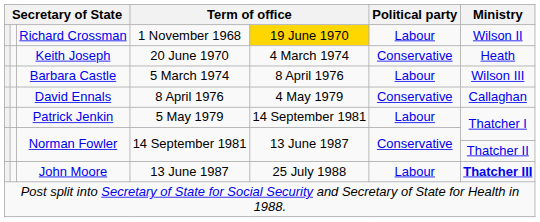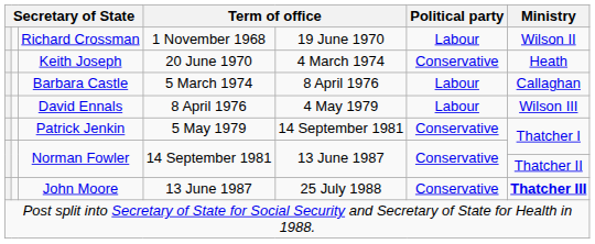Richard Crossman | column 5: gold background -> no background
Barbara Castle | column 7: Wilson III -> Callaghan
David Ennals | Political party: Conservative -> Labour
David Ennals | column 7: Callaghan -> Wilson III
Patrick Jenkin | Political party: Labour -> Conservative
John Moore | Political party: Labour -> Conservative
